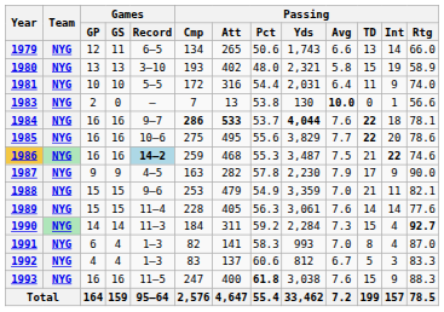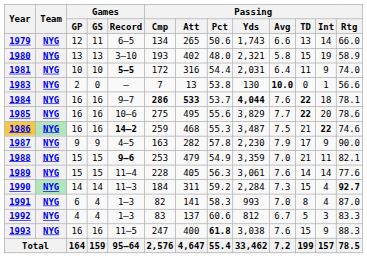1981 | Games / Record: normal -> bold
1986 | Games / Record: lightblue background -> no background
1988 | Games / Record: normal -> bold
